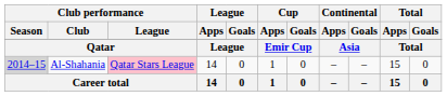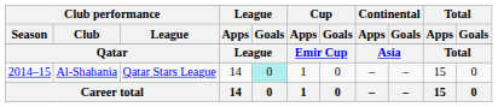Al-Shahania | Club performance / Season: lightgrey background -> no background
Al-Shahania | Club performance / League: pink background -> no background
Al-Shahania | League / Goals: no background -> paleturquoise background
